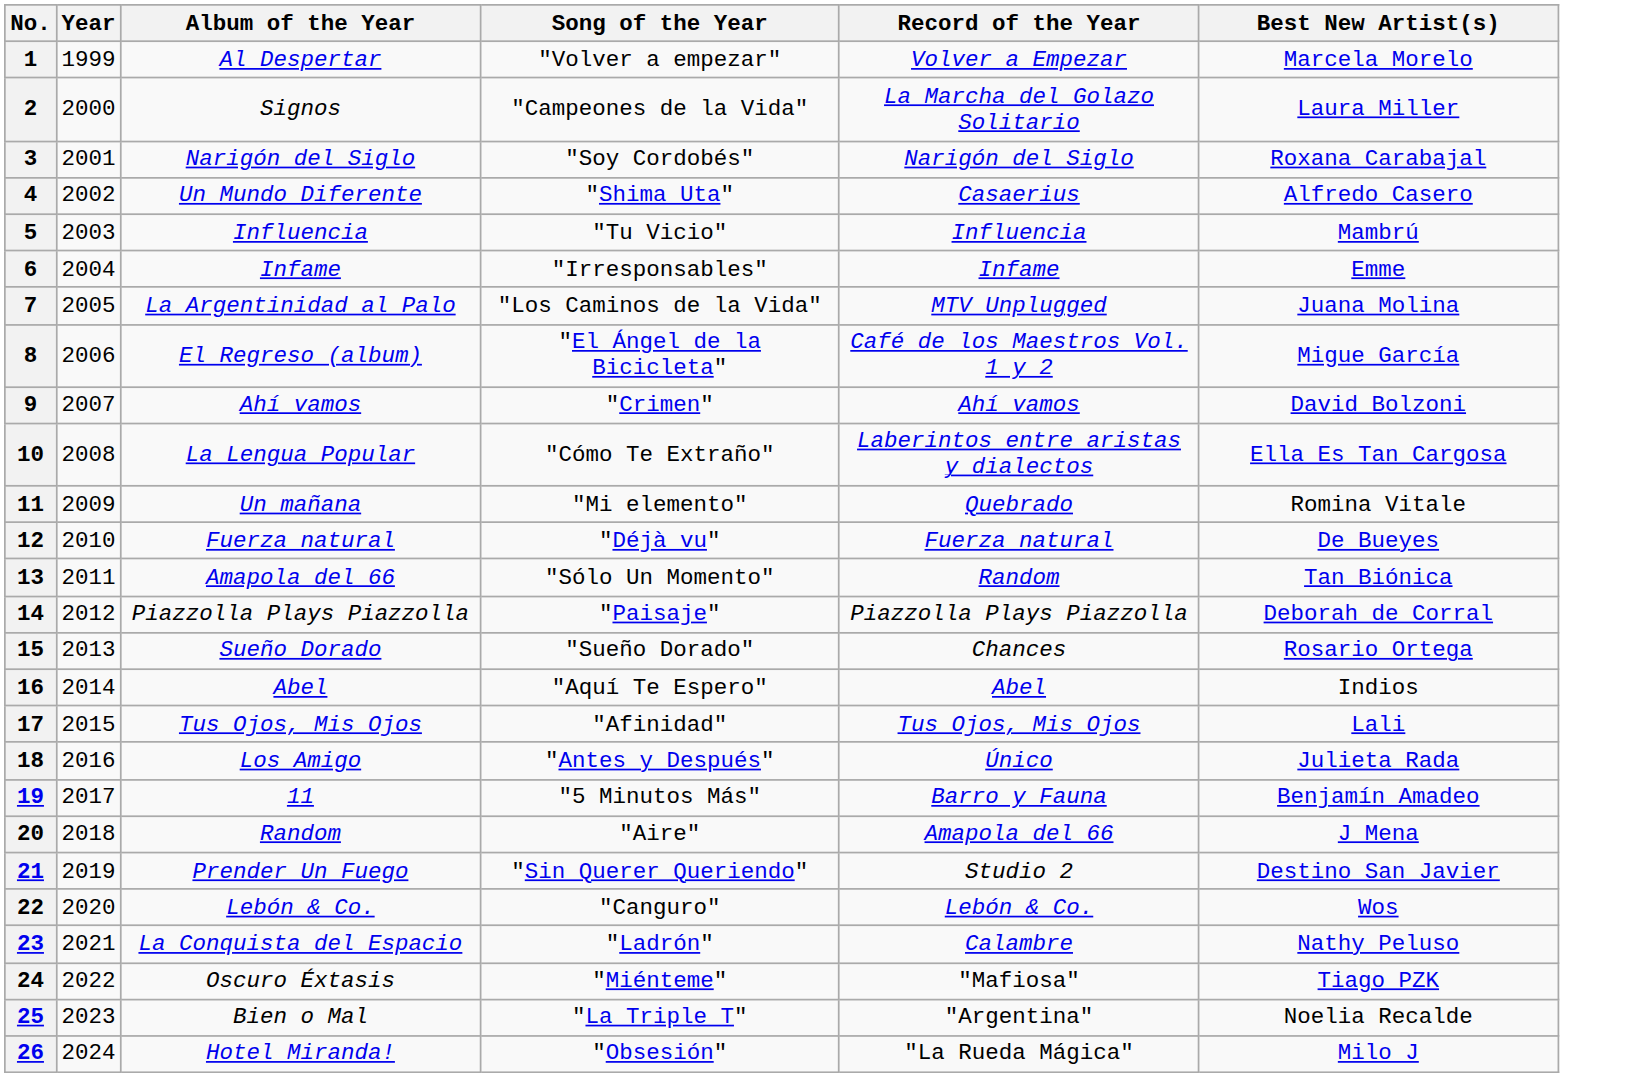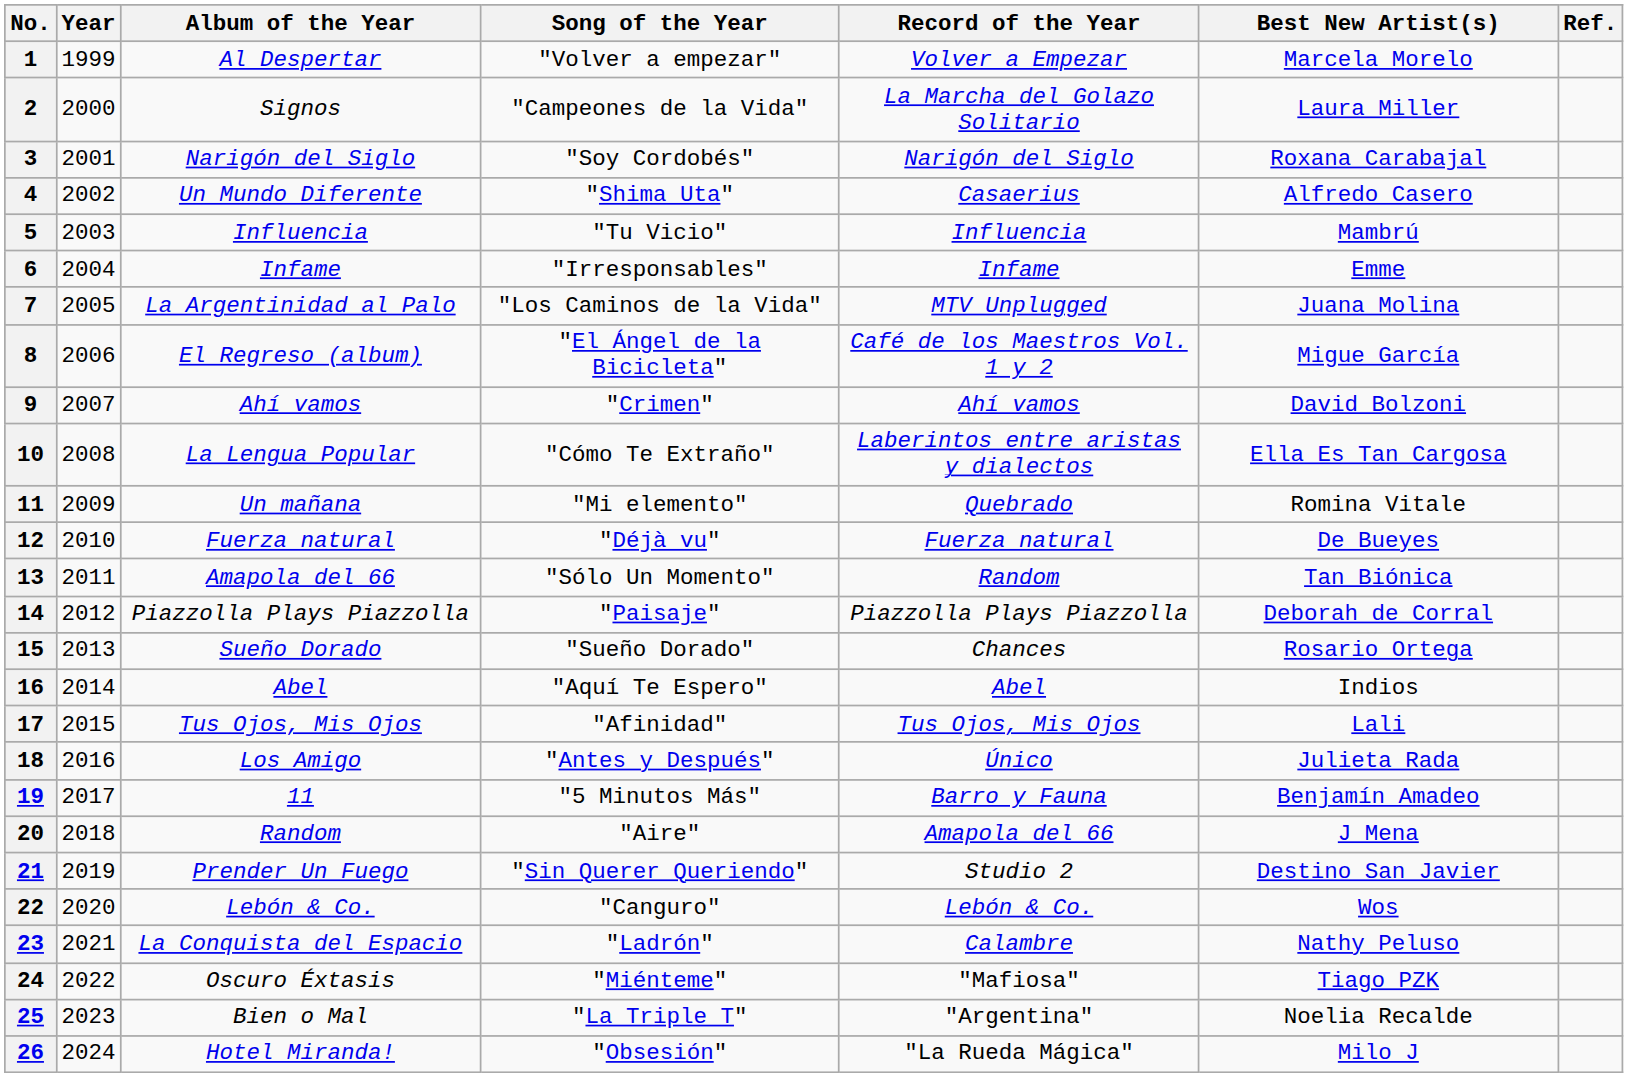+ column: Ref.
